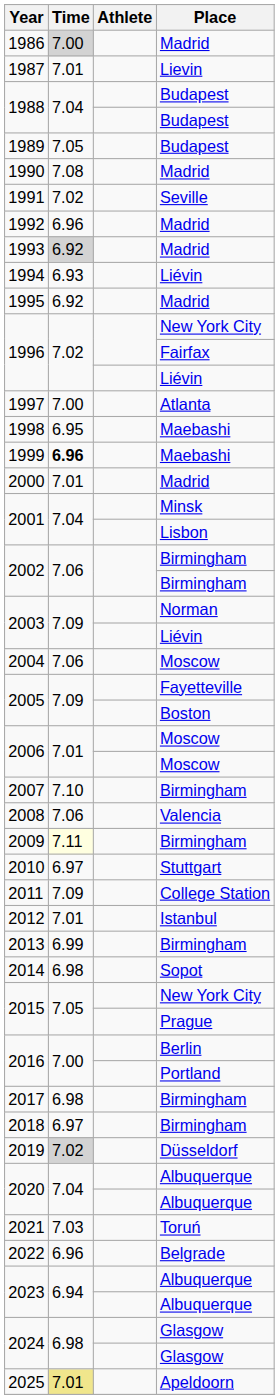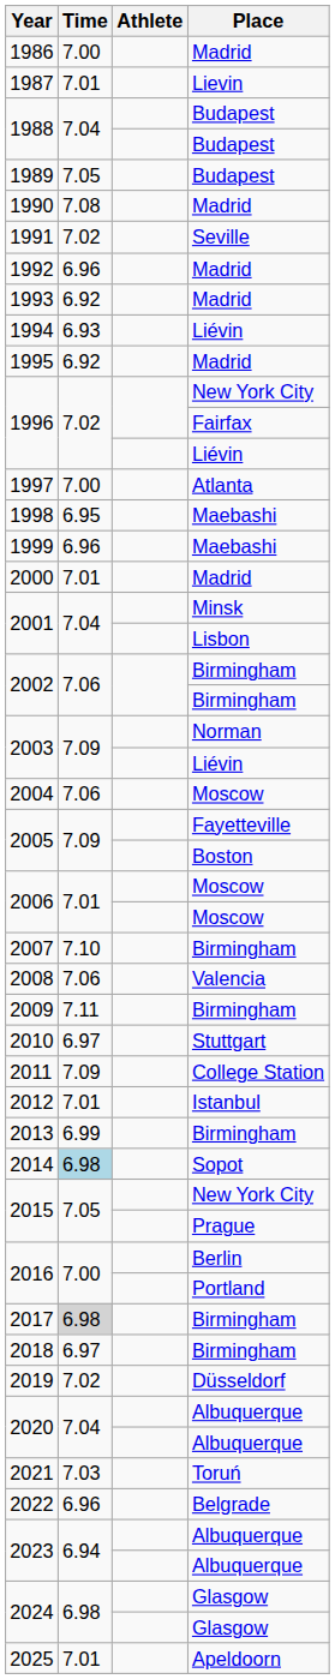1986 | Time: lightgrey background -> no background
1993 | Time: lightgrey background -> no background
1999 | Time: bold -> normal
2009 | Time: lightyellow background -> no background
2014 | Time: no background -> lightblue background
2017 | Time: no background -> lightgrey background
2019 | Time: lightgrey background -> no background
2025 | Time: khaki background -> no background
